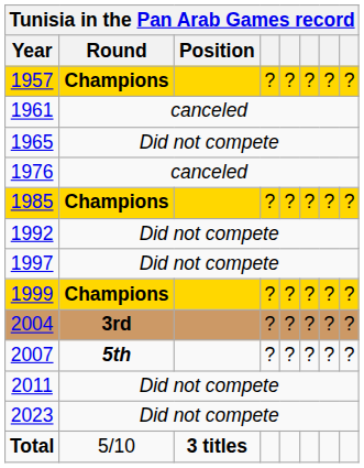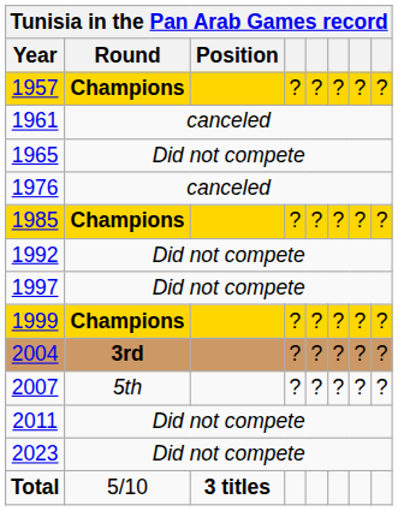2007 | Tunisia in the Pan Arab Games record / Round: bold -> normal
